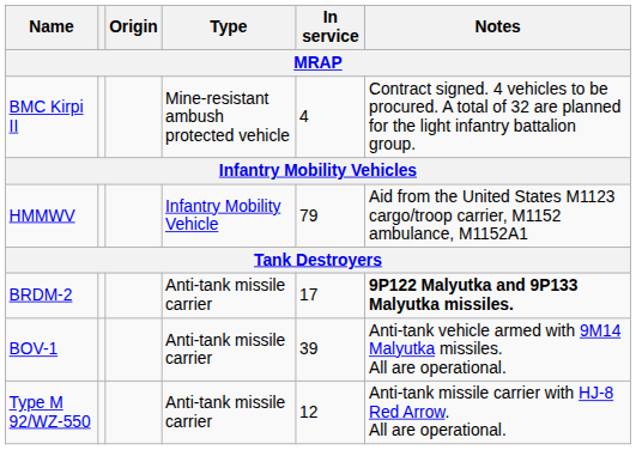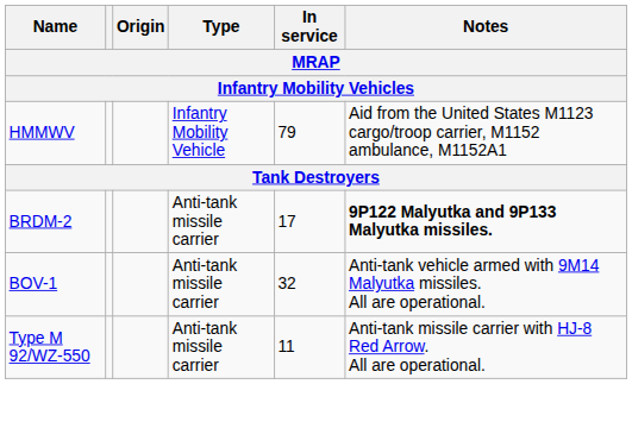- row: BMC Kirpi II | Mine-resistant ambush protected vehicle | 4 | Contract signed. 4 vehicles to be procured. A total of 32 are planned for the light infantry battalion group.
BOV-1 | In service: 39 -> 32
Type M 92/WZ-550 | In service: 12 -> 11
